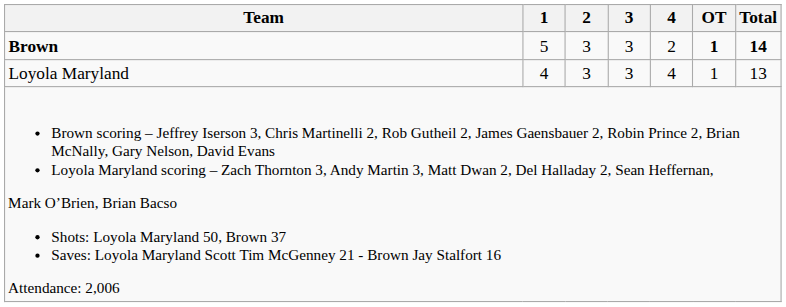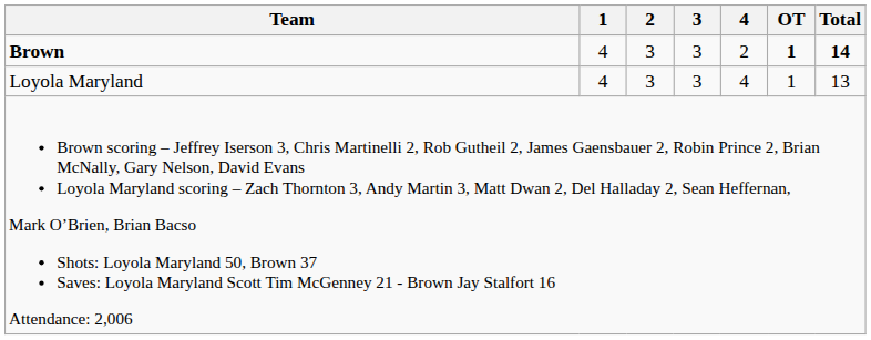Brown | 1: 5 -> 4
